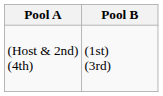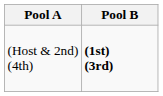(Host & 2nd) (4th) | Pool B: normal -> bold
